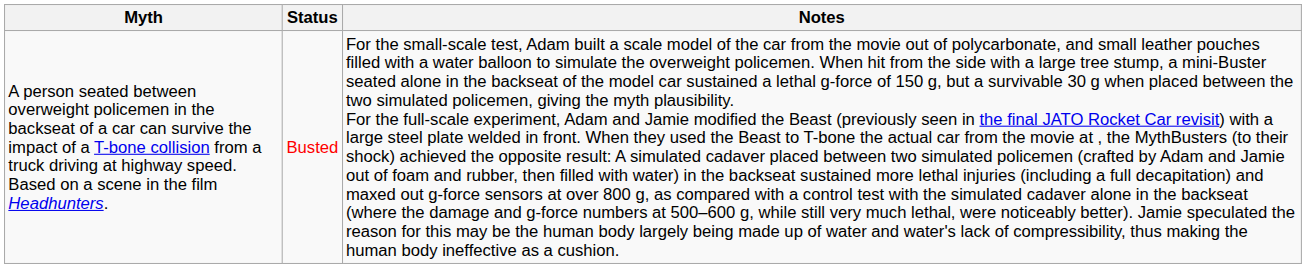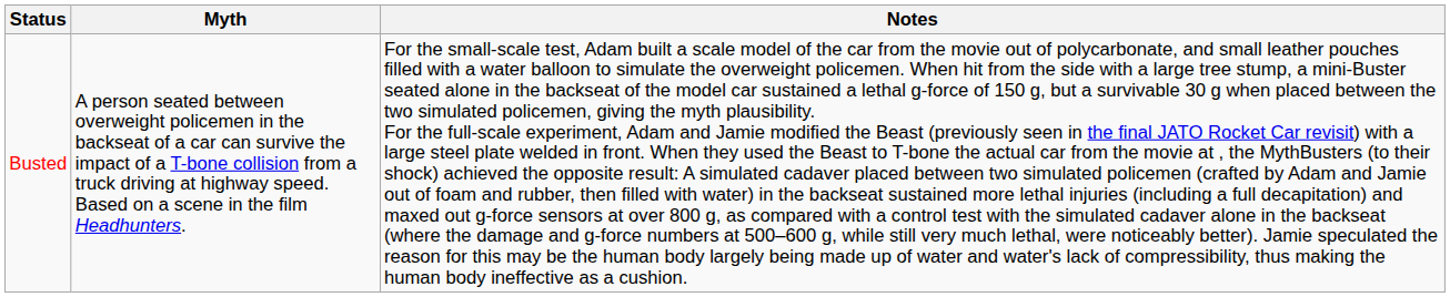columns swapped: Myth <-> Status
